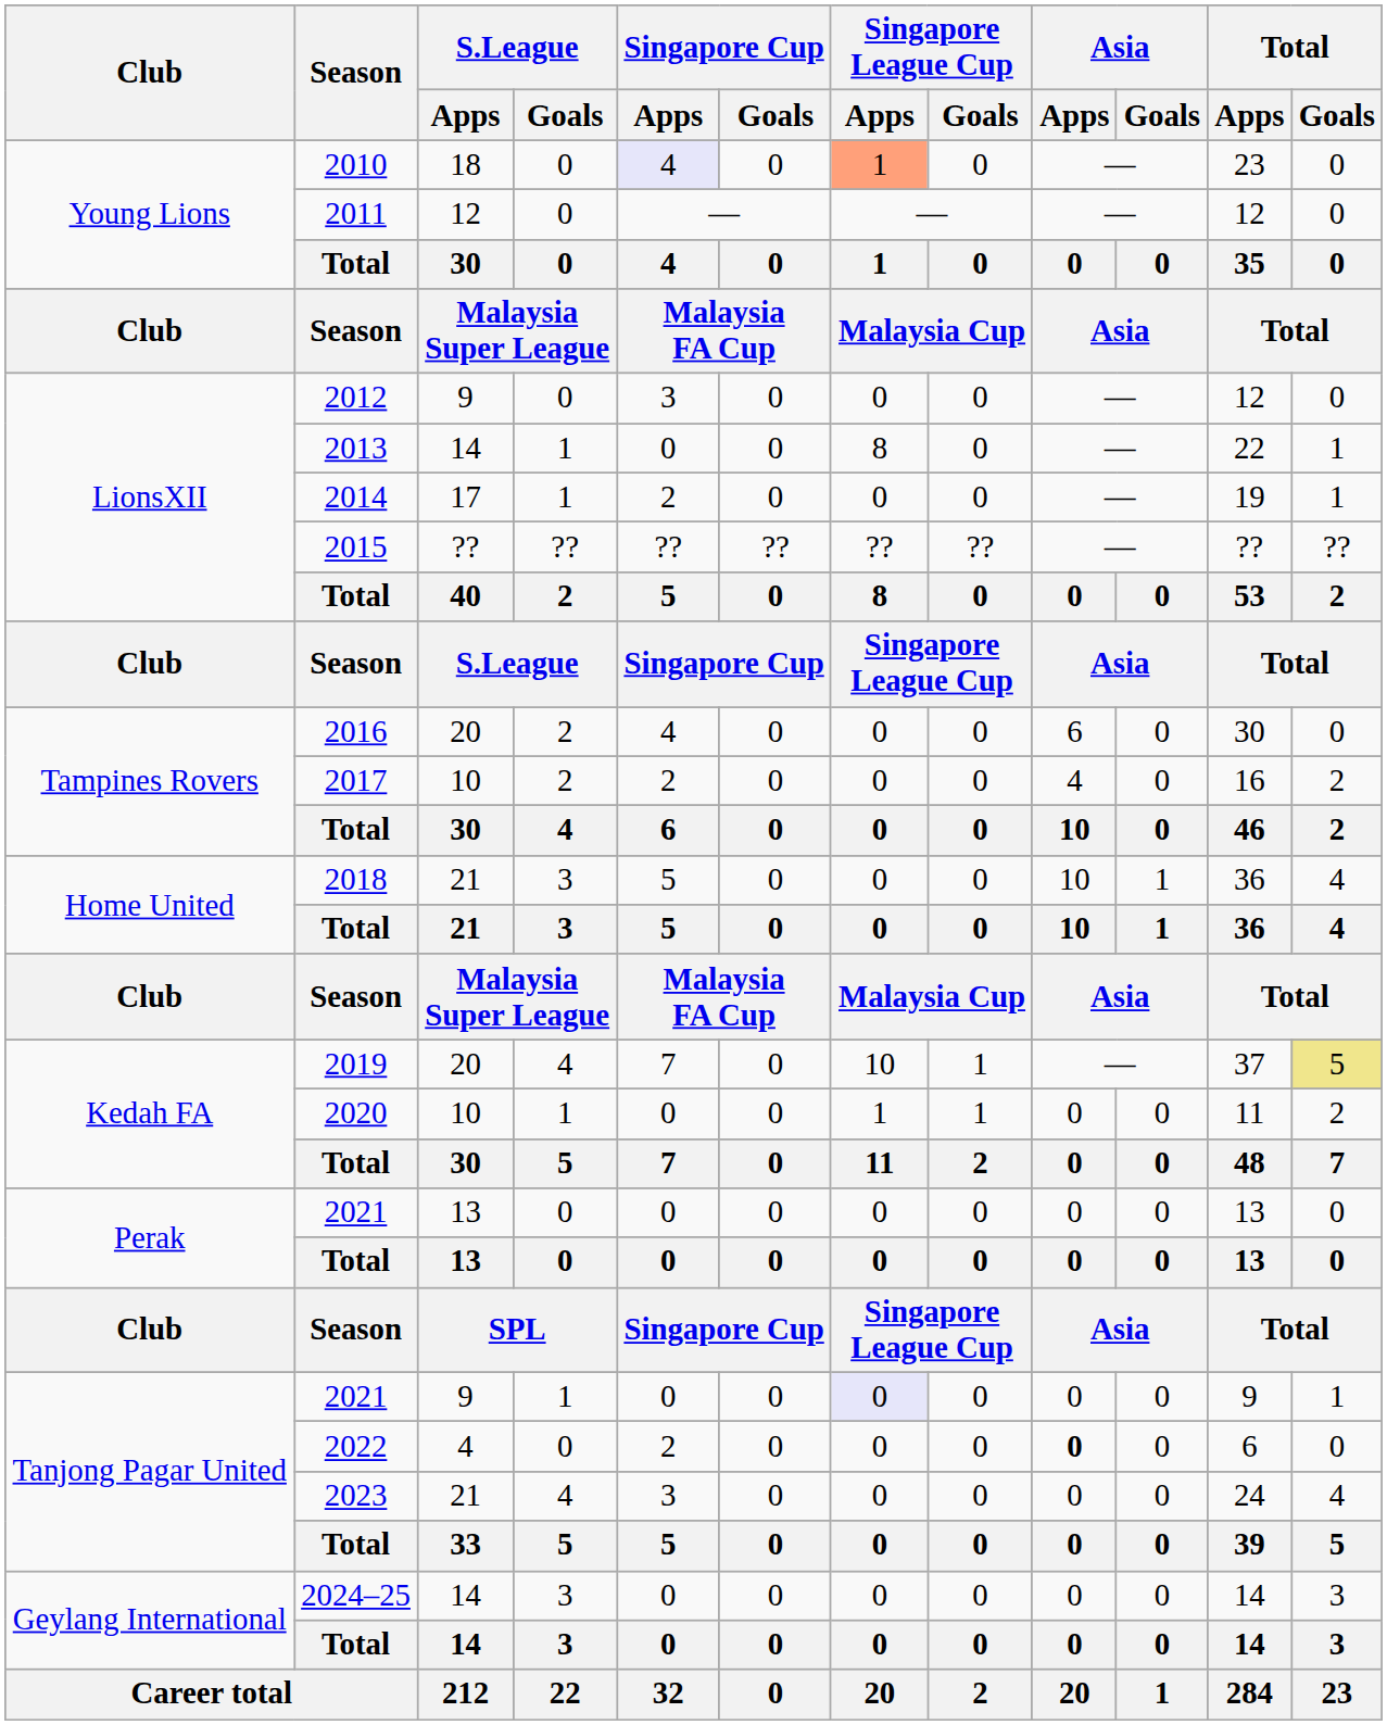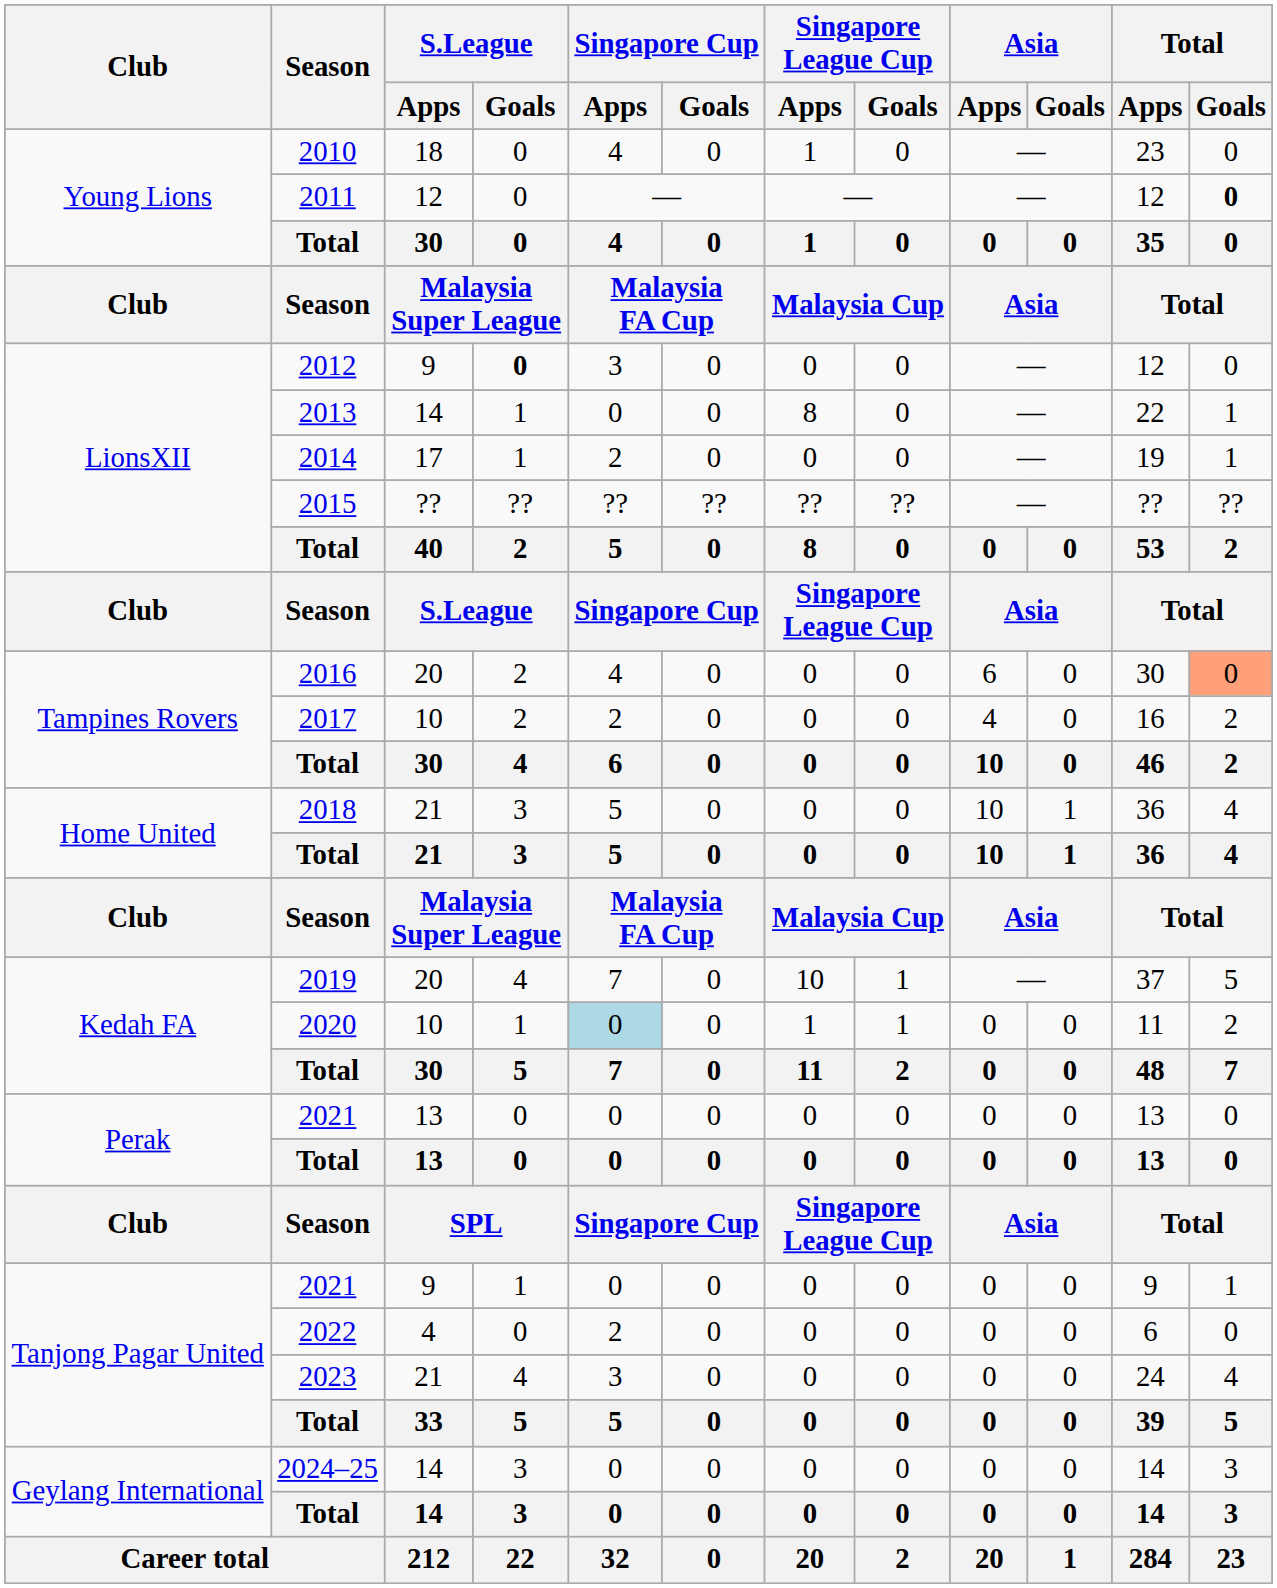2010 | Singapore Cup / Apps: lavender background -> no background
2010 | Singapore League Cup / Apps: lightsalmon background -> no background
2011 | Total / Goals: normal -> bold
2012 | S.League / Goals: normal -> bold
2016 | Total / Goals: no background -> lightsalmon background
2019 | Total / Goals: khaki background -> no background
2020 | Singapore Cup / Apps: no background -> lightblue background
2021 / 9 | Singapore League Cup / Apps: lavender background -> no background
2022 | Asia / Apps: bold -> normal
